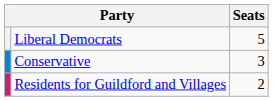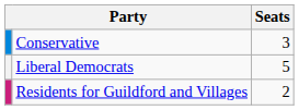rows swapped: Liberal Democrats <-> Conservative
